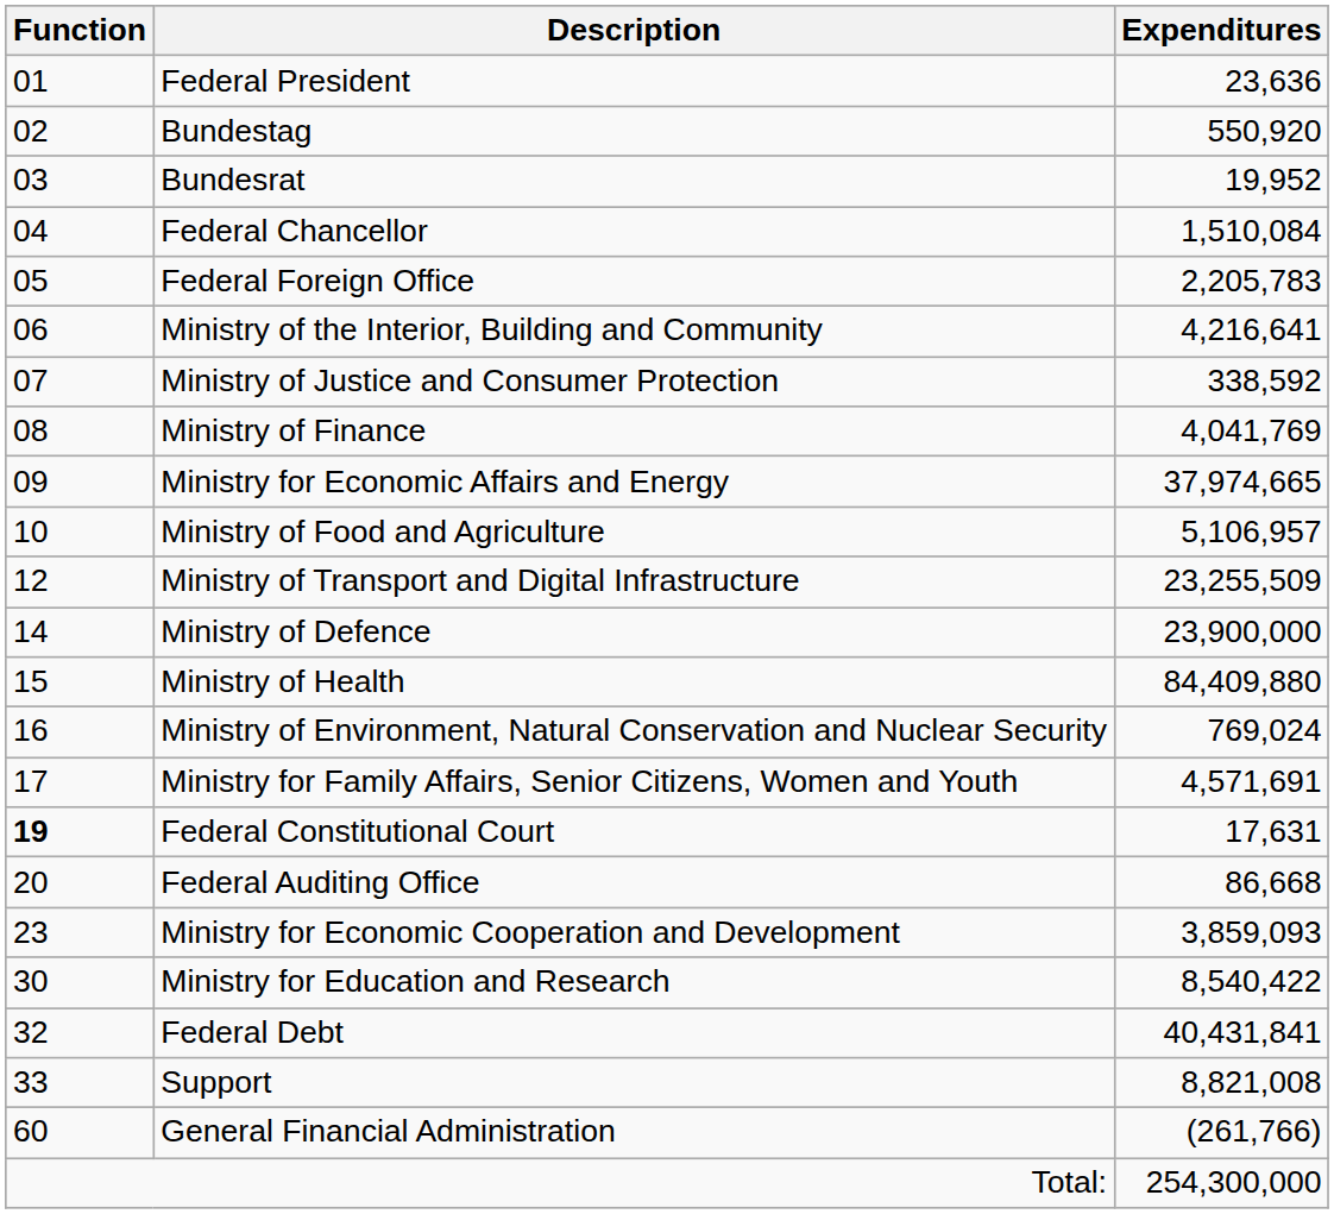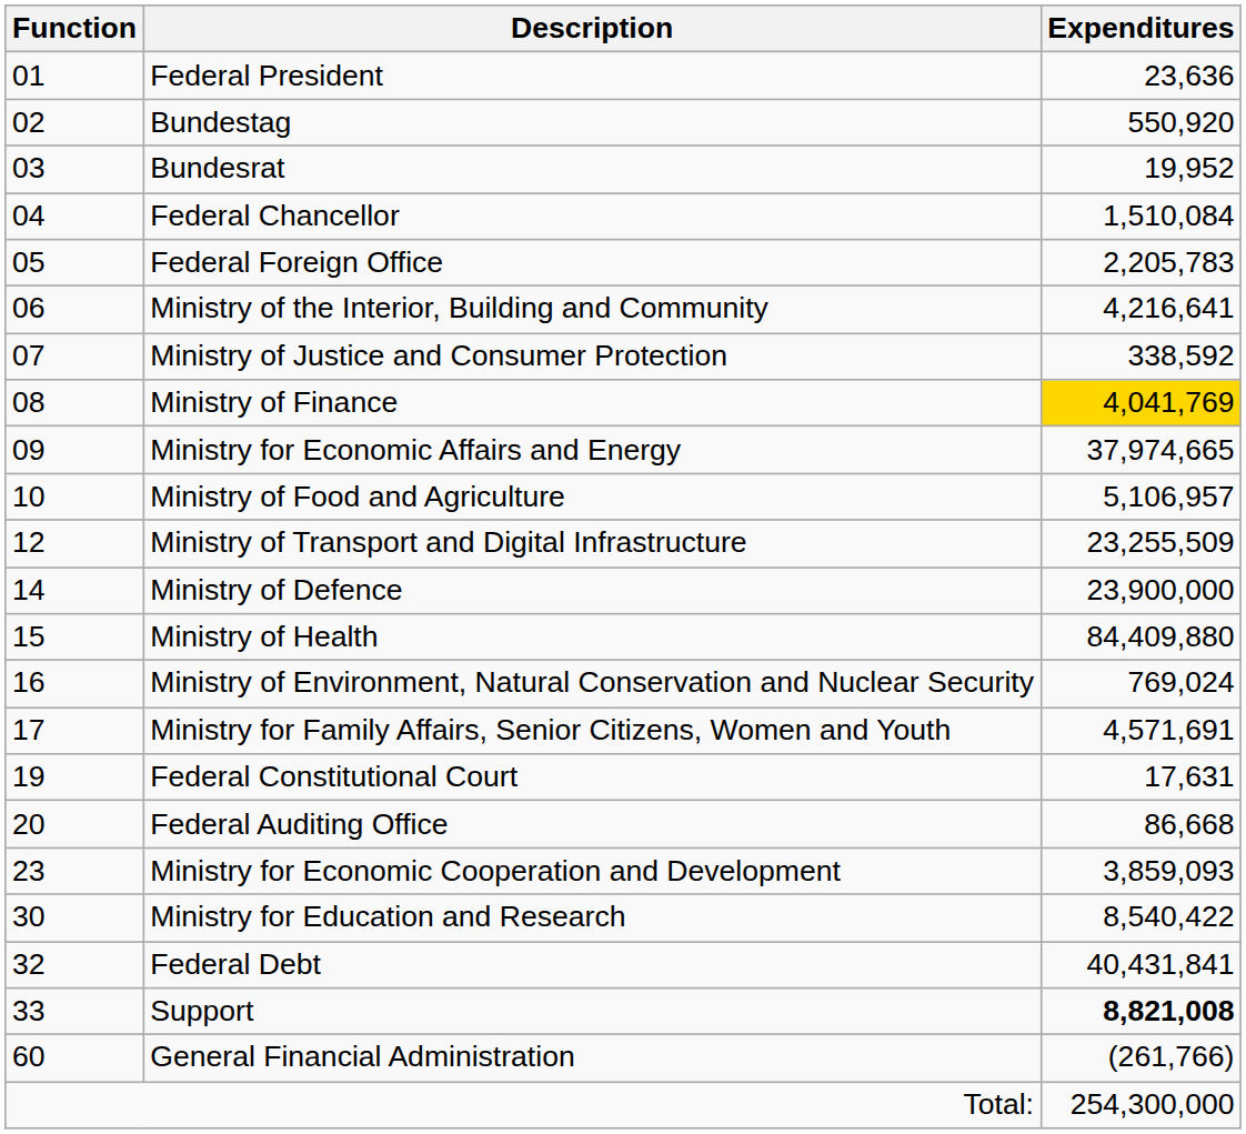Ministry of Finance | Expenditures: no background -> gold background
Federal Constitutional Court | Function: bold -> normal
Support | Expenditures: normal -> bold
